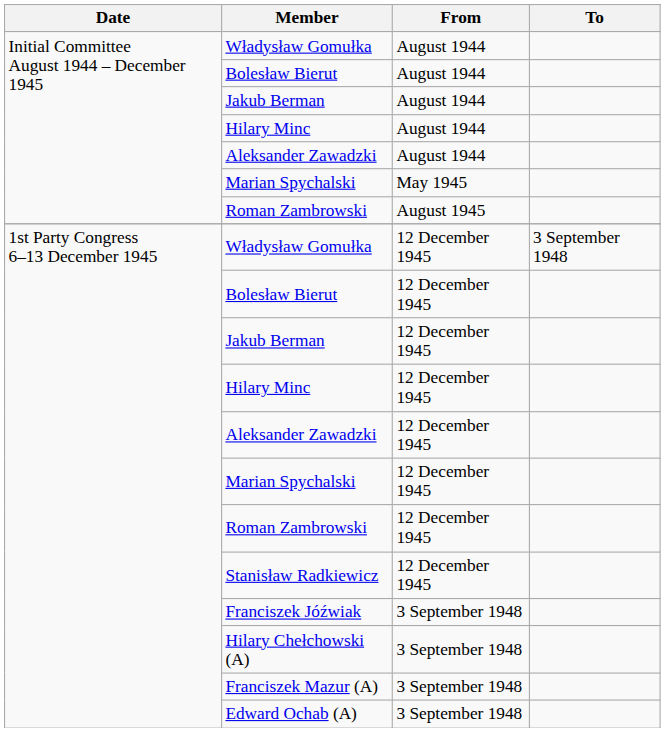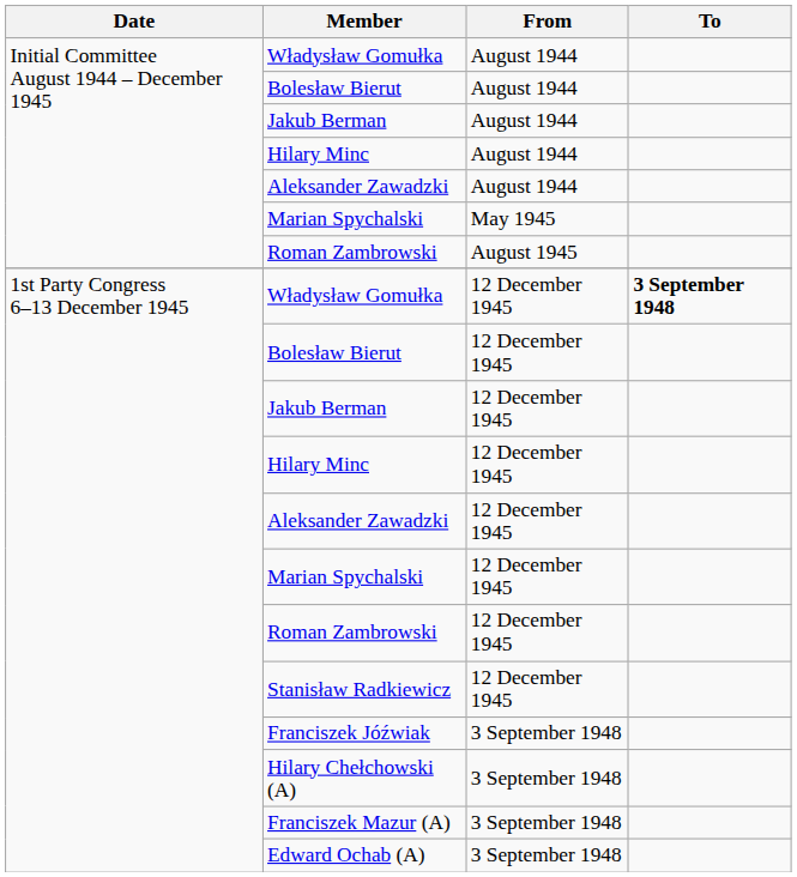Władysław Gomułka / 12 December 1945 | To: normal -> bold
